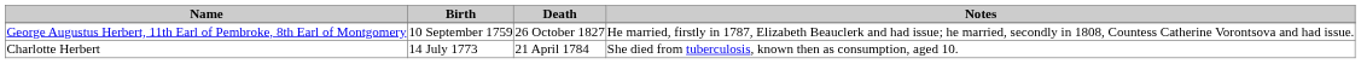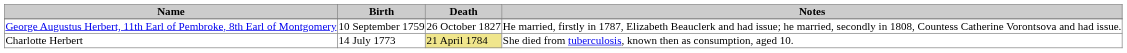Charlotte Herbert | Death: no background -> khaki background
